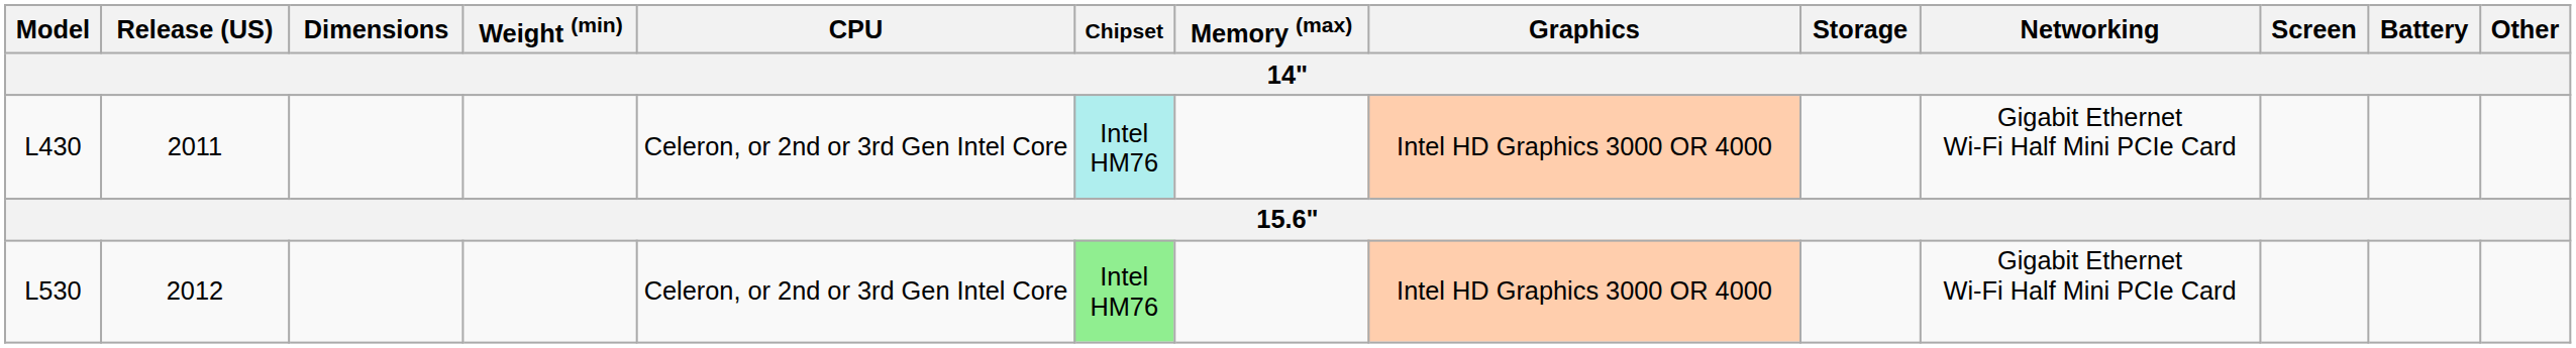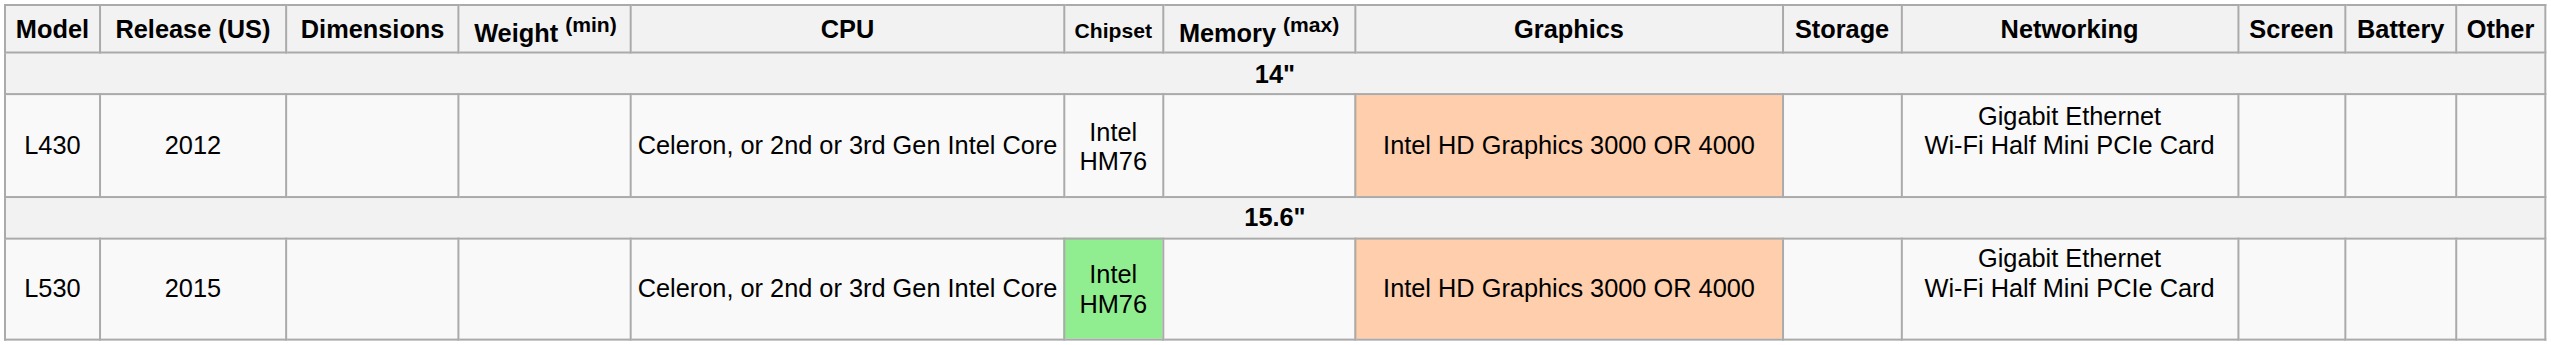L430 | Release (US): 2011 -> 2012
L430 | Chipset: paleturquoise background -> no background
L530 | Release (US): 2012 -> 2015
